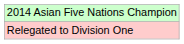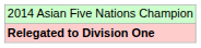row 2 | column 1: normal -> bold
